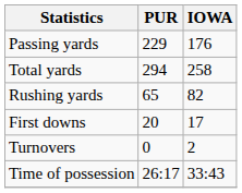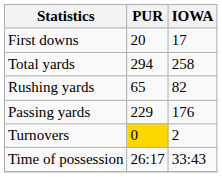rows swapped: First downs <-> Passing yards
Turnovers | PUR: no background -> gold background
